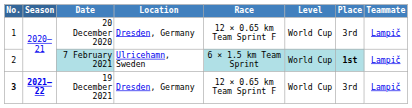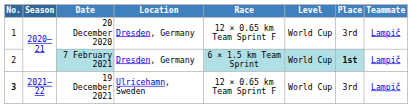7 February 2021 | Location: Ulricehamn, Sweden -> Dresden, Germany
19 December 2021 | Season: bold -> normal
19 December 2021 | Location: Dresden, Germany -> Ulricehamn, Sweden
